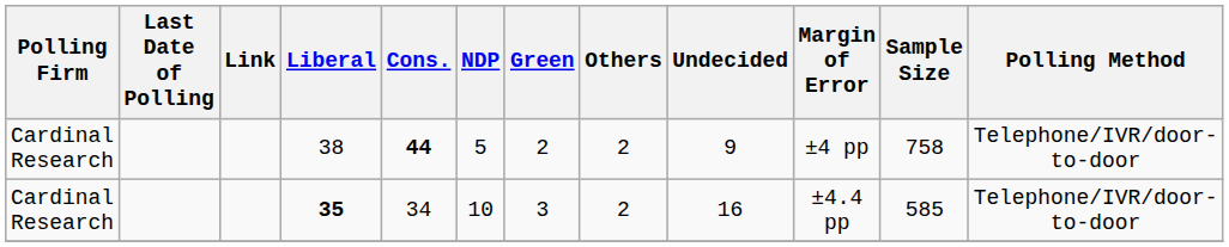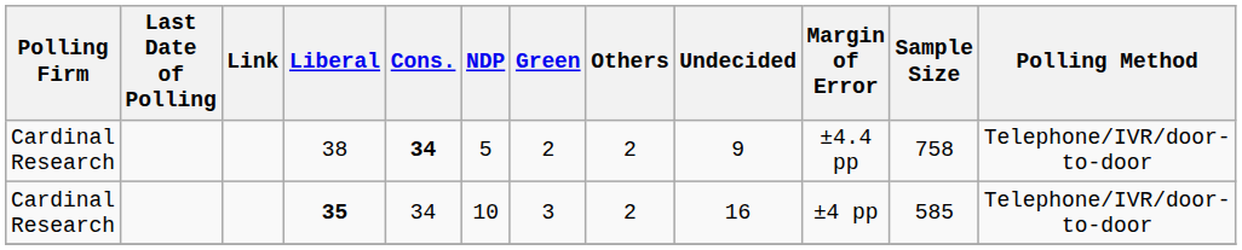38 | Cons.: 44 -> 34
38 | Margin of Error: ±4 pp -> ±4.4 pp
35 | Margin of Error: ±4.4 pp -> ±4 pp
